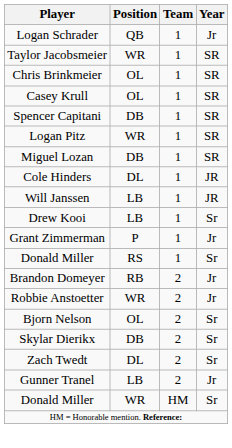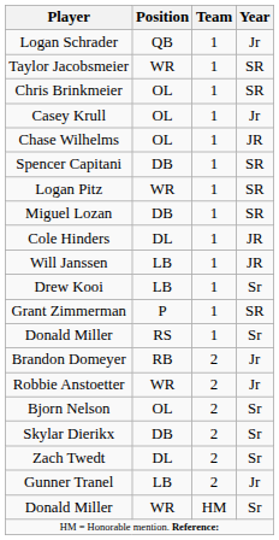Casey Krull | Year: SR -> Jr
+ row: Chase Wilhelms | OL | 1 | JR
Grant Zimmerman | Year: Jr -> SR
